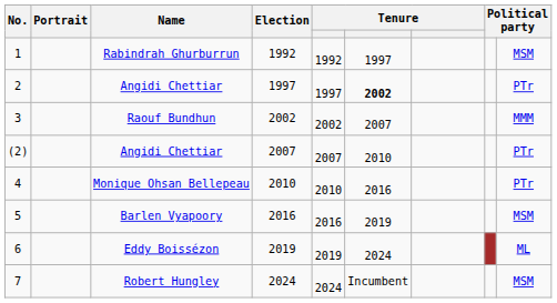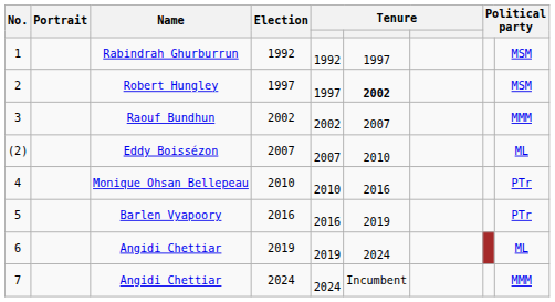2 | Name: Angidi Chettiar -> Robert Hungley
2 | column 9: PTr -> MSM
(2) | Name: Angidi Chettiar -> Eddy Boissézon
(2) | column 9: PTr -> ML
5 | column 9: MSM -> PTr
6 | Name: Eddy Boissézon -> Angidi Chettiar
7 | Name: Robert Hungley -> Angidi Chettiar
7 | column 9: MSM -> MMM
